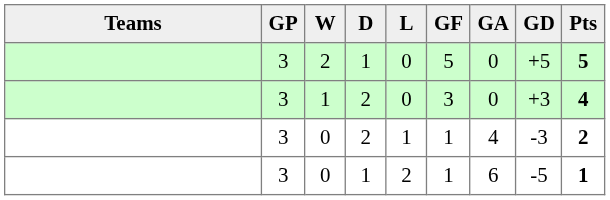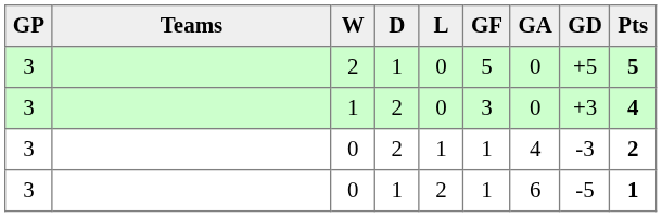columns swapped: Teams <-> GP
